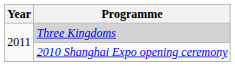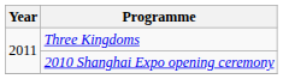Three Kingdoms | Programme: lightgrey background -> no background
